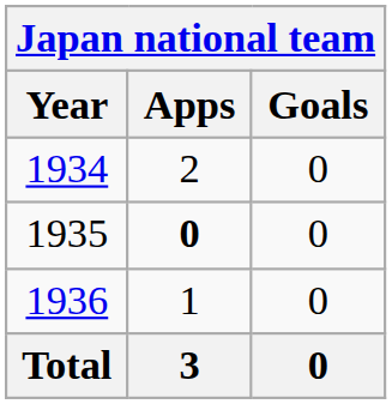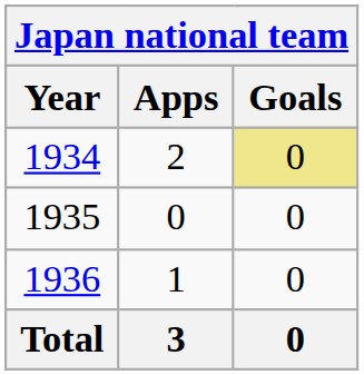1934 | Goals: no background -> khaki background
1935 | Apps: bold -> normal
